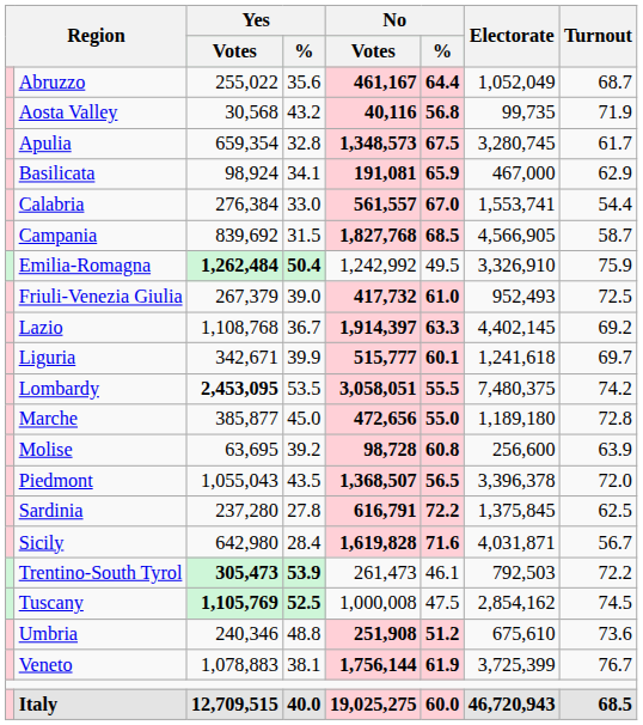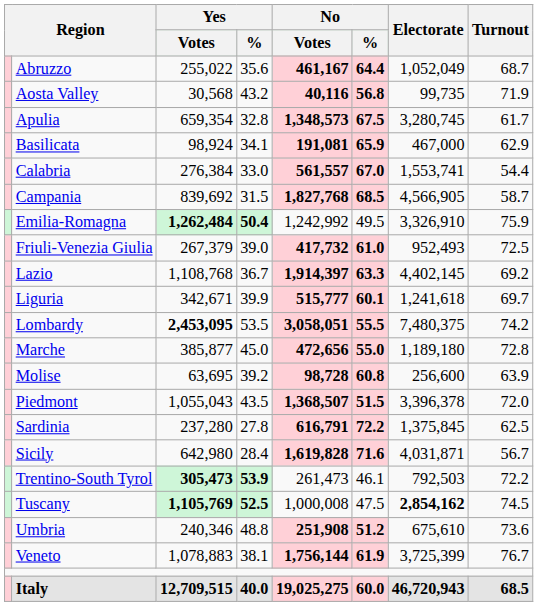Piedmont | No / %: 56.5 -> 51.5
Tuscany | Electorate: normal -> bold
